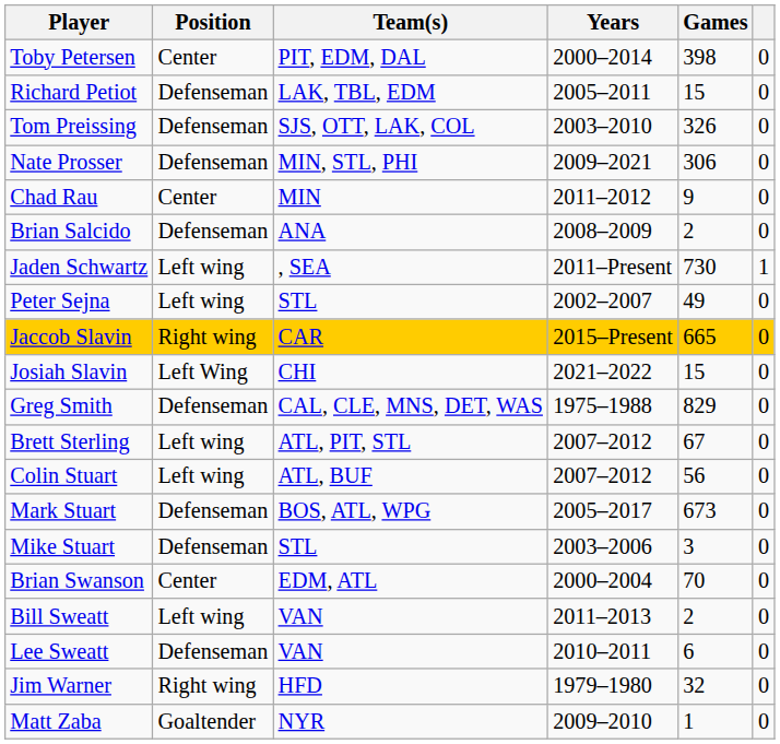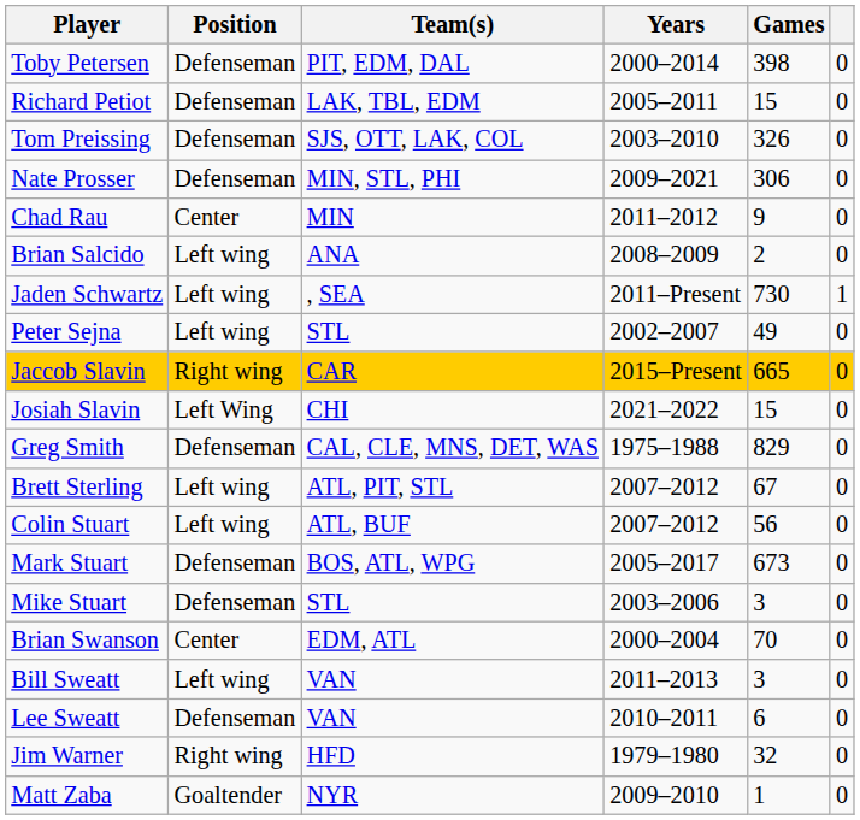Toby Petersen | Position: Center -> Defenseman
Brian Salcido | Position: Defenseman -> Left wing
Bill Sweatt | Games: 2 -> 3
